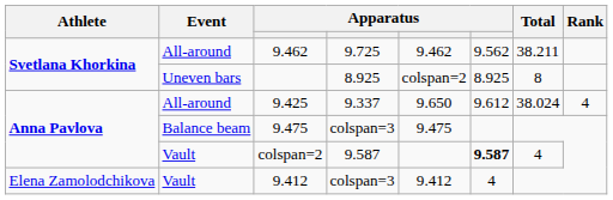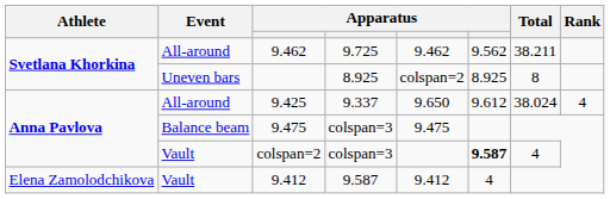row 7 | column 4: 9.587 -> colspan=3
row 8 | column 4: colspan=3 -> 9.587
